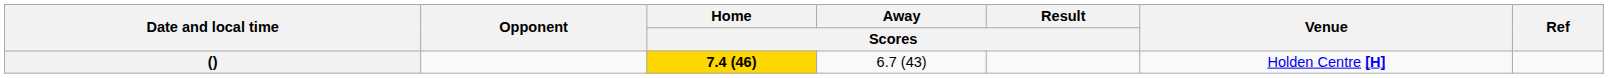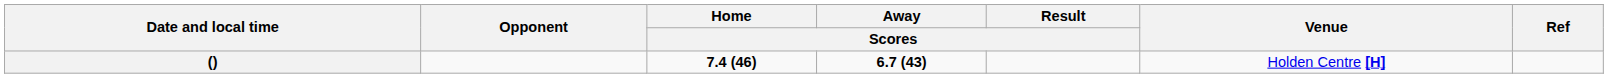() | Home / Scores: gold background -> no background
() | Away / Scores: normal -> bold
